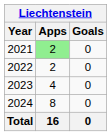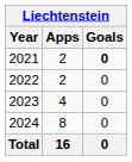2021 | Apps: lightgreen background -> no background
2021 | Goals: normal -> bold
